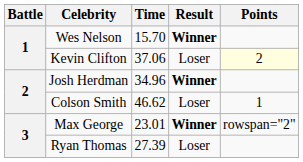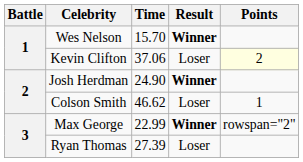Josh Herdman | Time: 34.96 -> 24.90
Max George | Time: 23.01 -> 22.99
